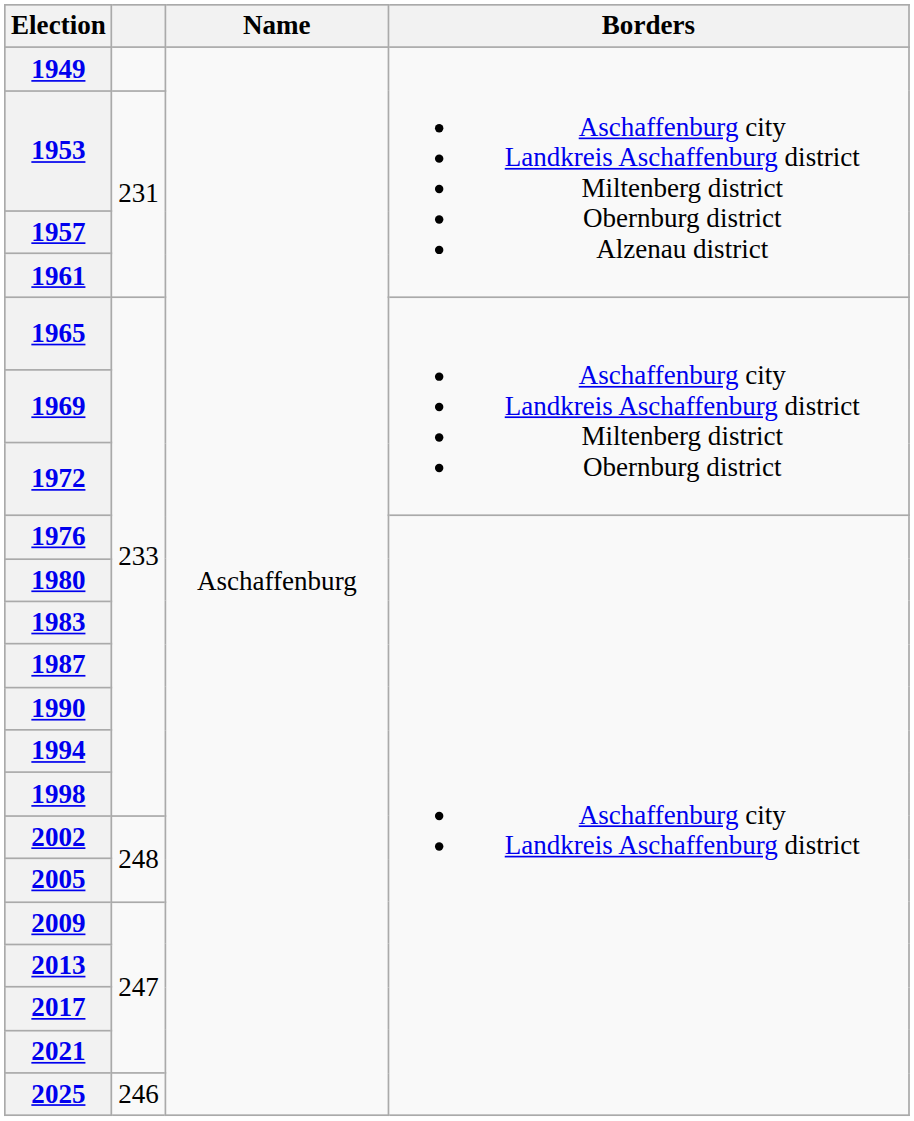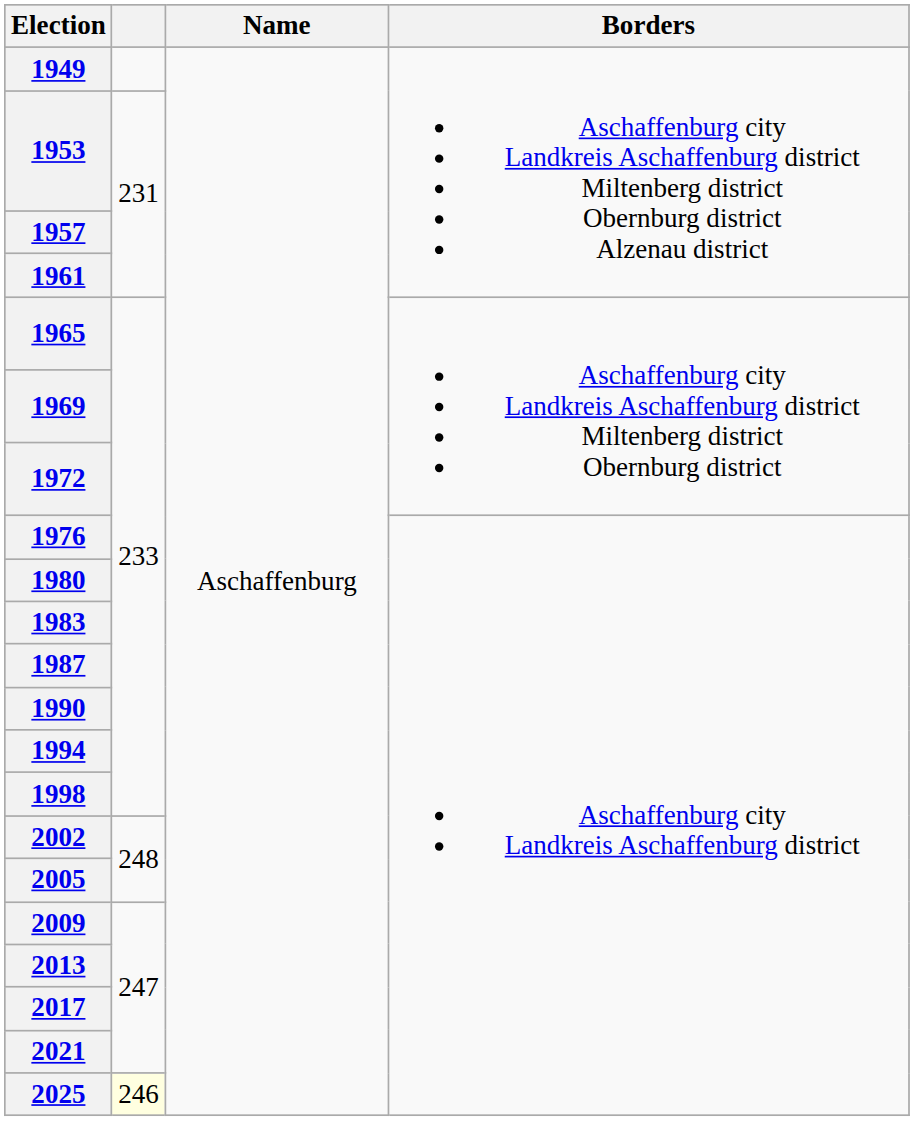2025 | column 2: no background -> lightyellow background
